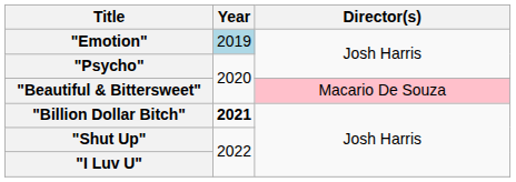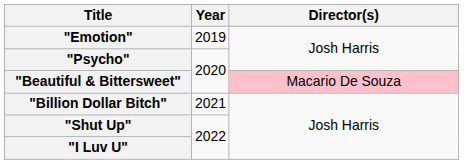"Emotion" | Year: lightblue background -> no background
"Billion Dollar Bitch" | Year: bold -> normal
